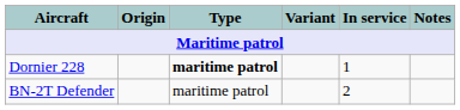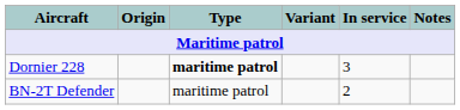Dornier 228 | In service: 1 -> 3
